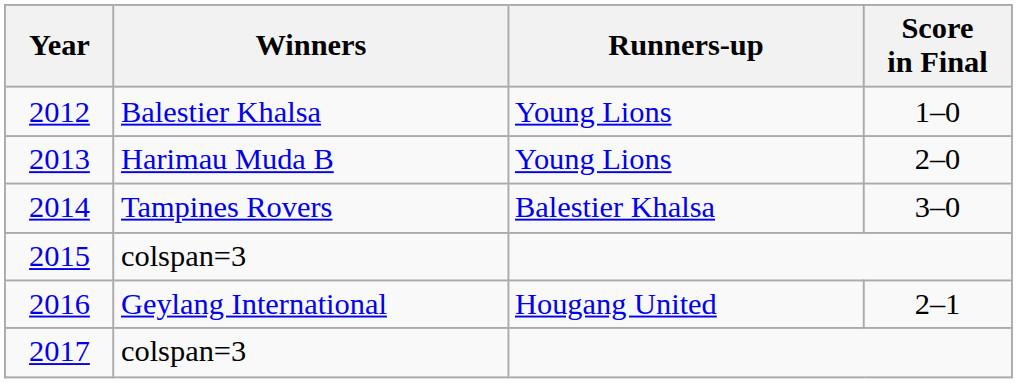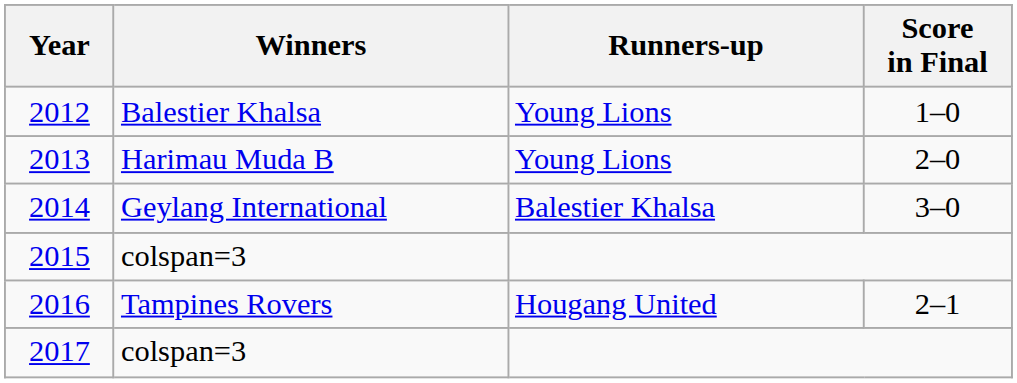2014 | Winners: Tampines Rovers -> Geylang International
2016 | Winners: Geylang International -> Tampines Rovers
